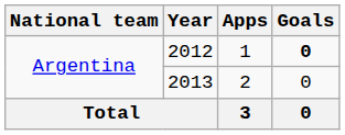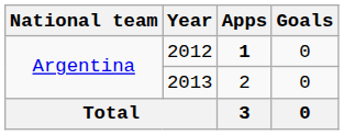2012 | Apps: normal -> bold
2012 | Goals: bold -> normal
